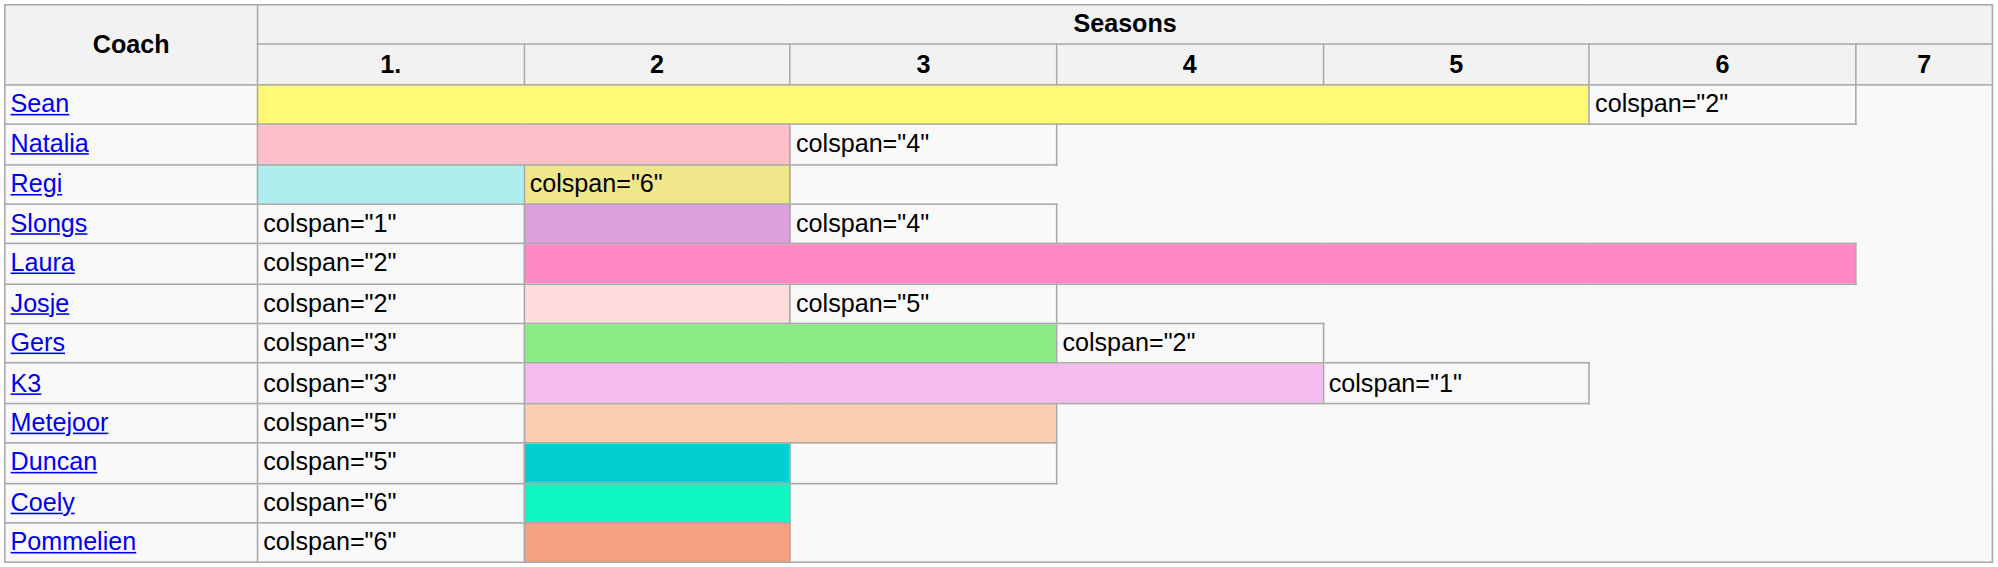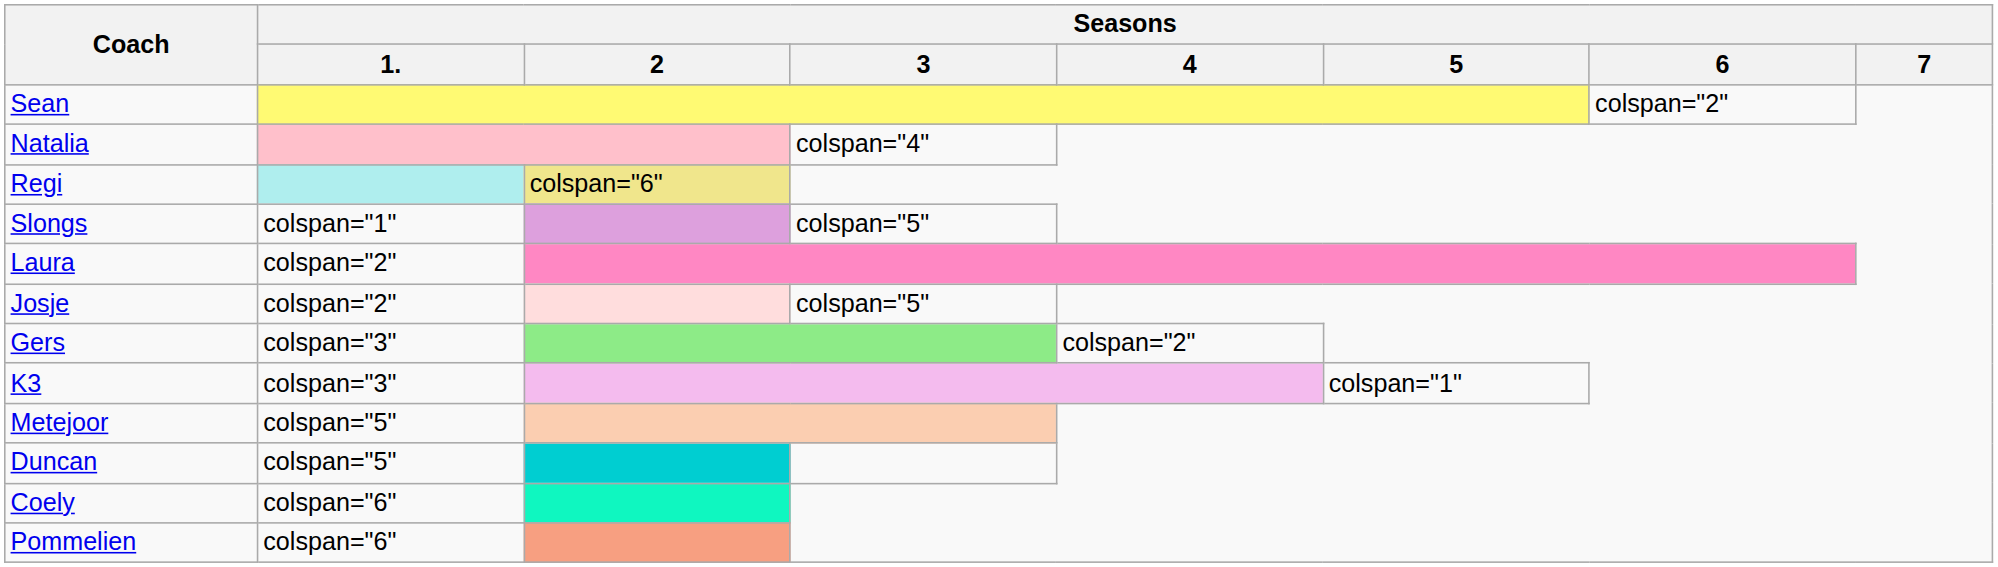Slongs | Seasons / 3: colspan="4" -> colspan="5"
